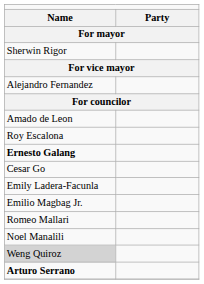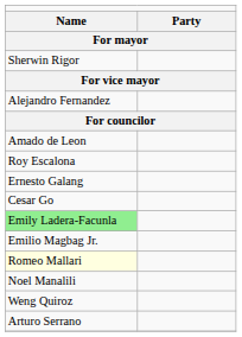Ernesto Galang | column 1: bold -> normal
Emily Ladera-Facunla | column 1: no background -> lightgreen background
Romeo Mallari | column 1: no background -> lightyellow background
Weng Quiroz | column 1: lightgrey background -> no background
Arturo Serrano | column 1: bold -> normal
